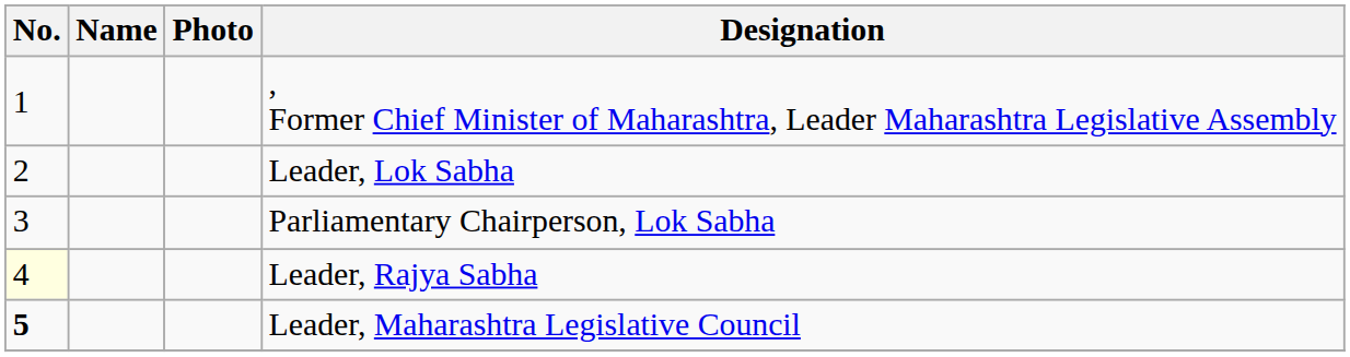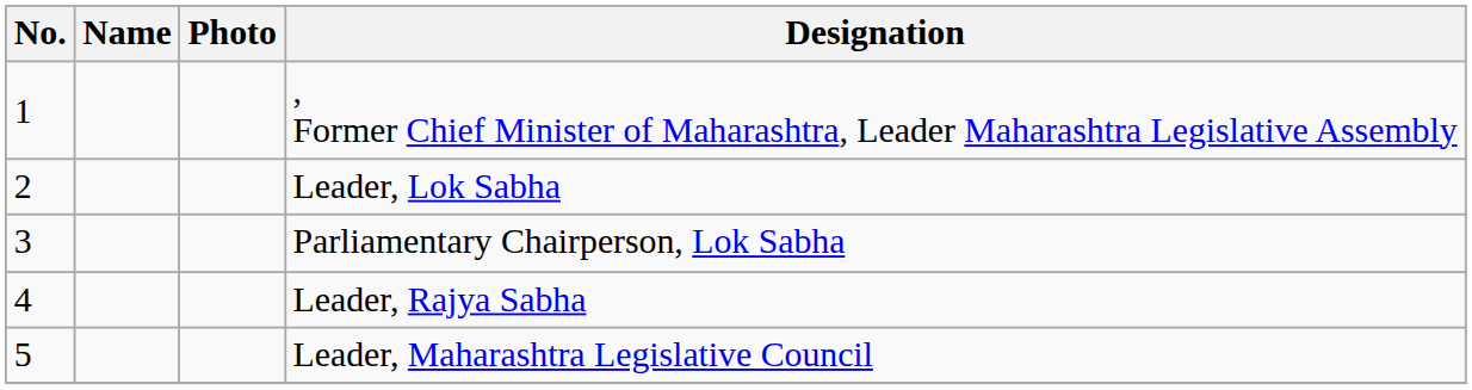Leader, Rajya Sabha | No.: lightyellow background -> no background
Leader, Maharashtra Legislative Council | No.: bold -> normal
